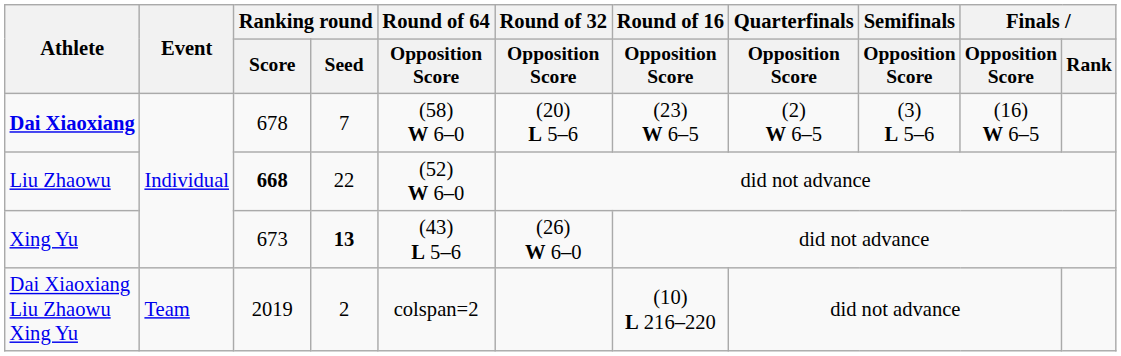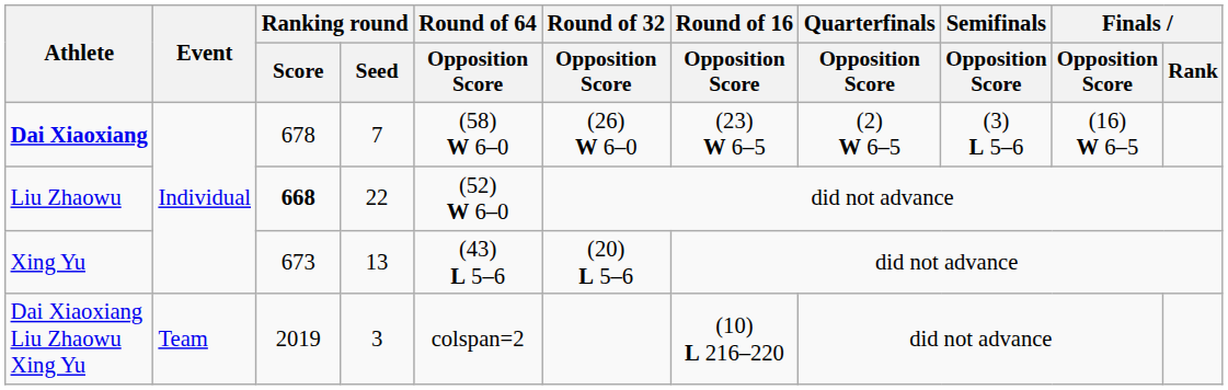Dai Xiaoxiang | Round of 32 / Opposition Score: (20) L 5–6 -> (26) W 6–0
Xing Yu | Ranking round / Seed: bold -> normal
Xing Yu | Round of 32 / Opposition Score: (26) W 6–0 -> (20) L 5–6
Dai Xiaoxiang Liu Zhaowu Xing Yu | Ranking round / Seed: 2 -> 3
